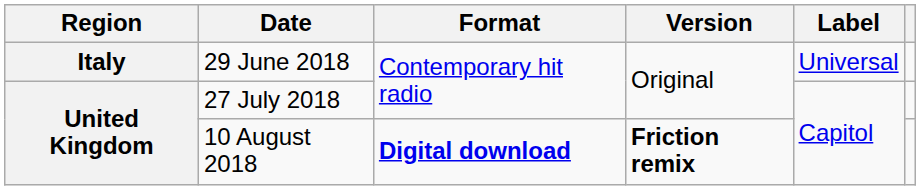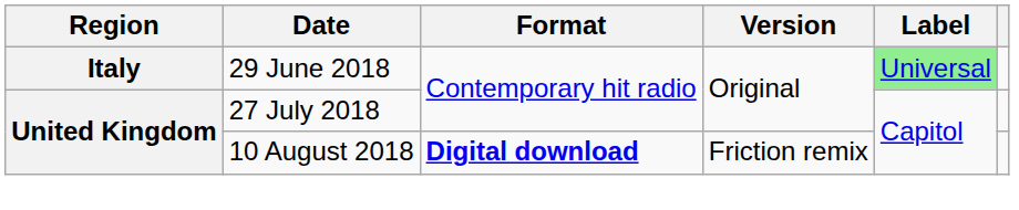29 June 2018 | Label: no background -> lightgreen background
10 August 2018 | Version: bold -> normal
